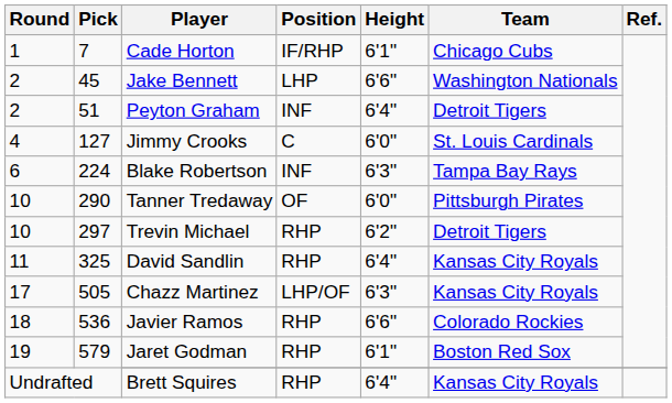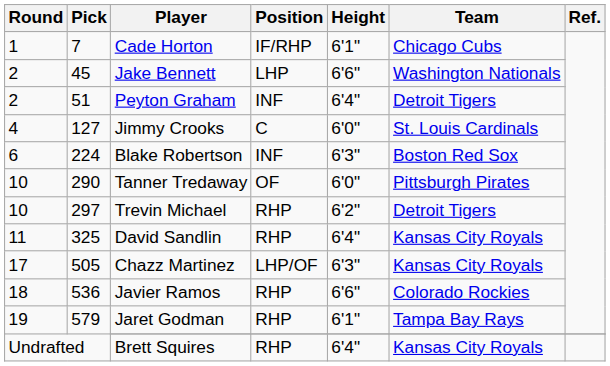Blake Robertson | Team: Tampa Bay Rays -> Boston Red Sox
Jaret Godman | Team: Boston Red Sox -> Tampa Bay Rays
